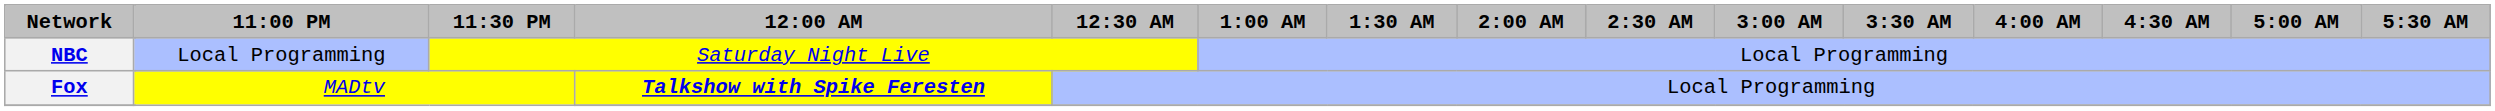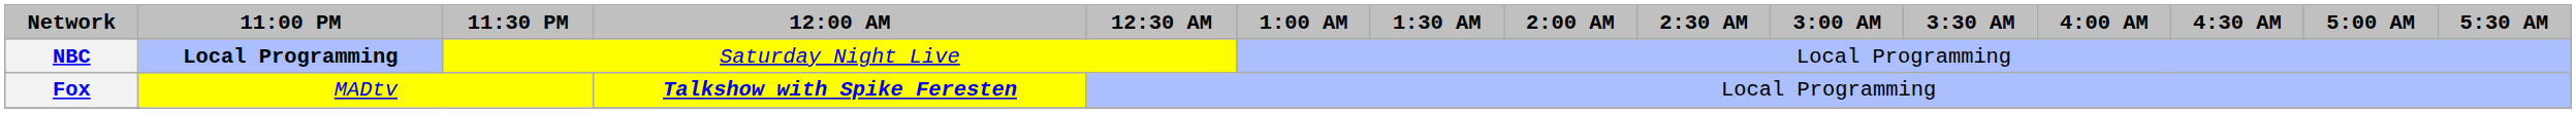NBC | 11:00 PM: normal -> bold
